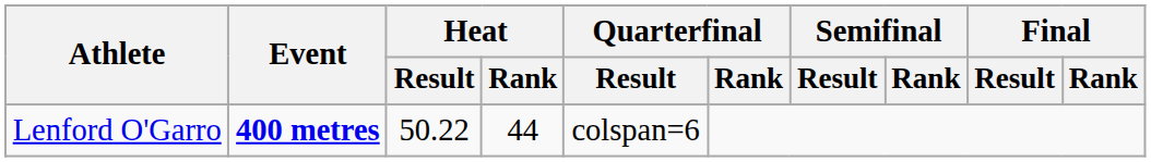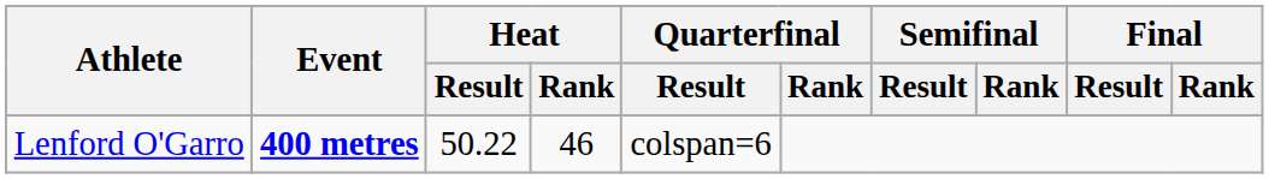Lenford O'Garro | Heat / Rank: 44 -> 46
